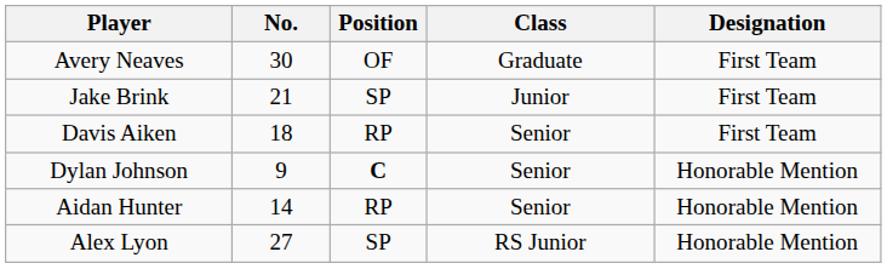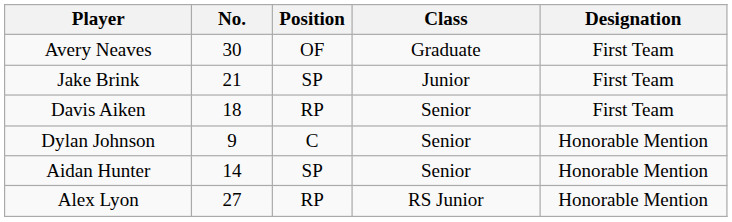Dylan Johnson | Position: bold -> normal
Aidan Hunter | Position: RP -> SP
Alex Lyon | Position: SP -> RP
